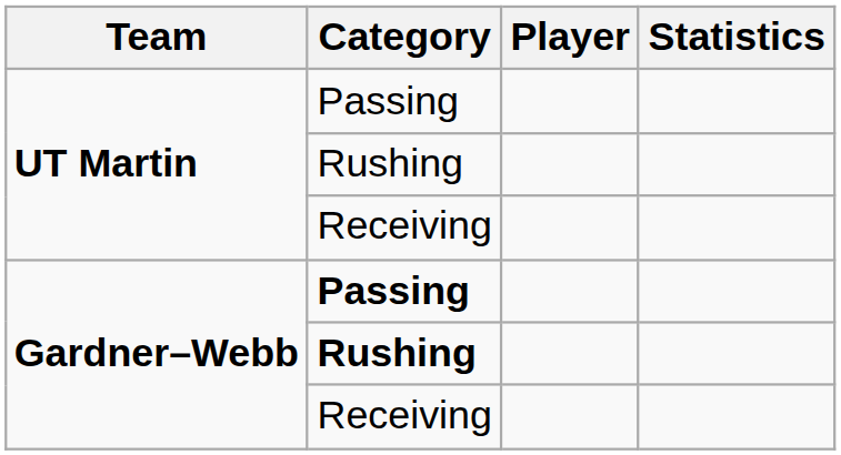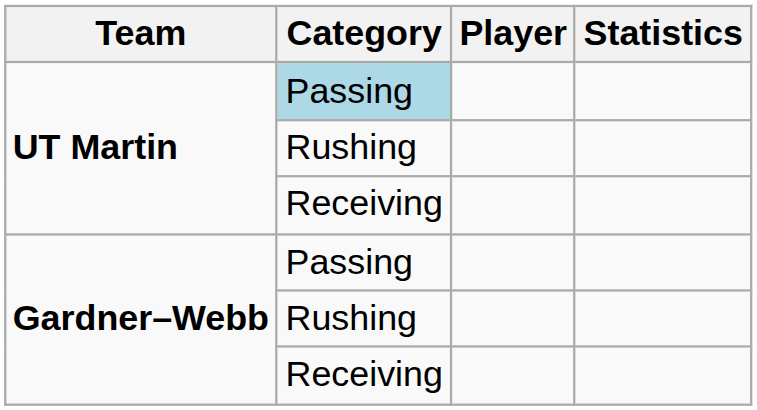UT Martin / Passing | Category: no background -> lightblue background
Gardner–Webb / Passing | Category: bold -> normal
Gardner–Webb / Rushing | Category: bold -> normal
